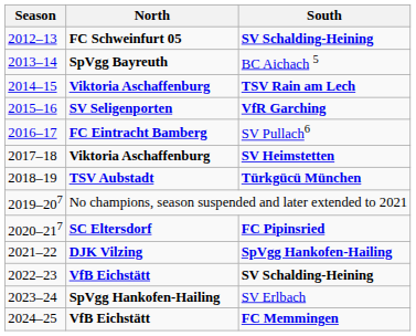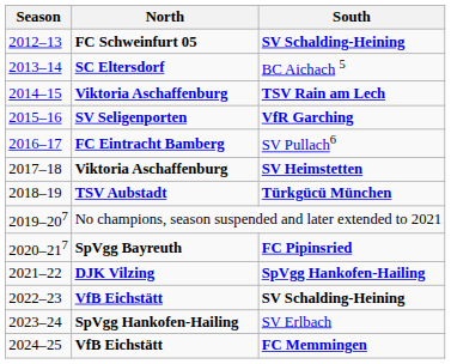BC Aichach 5 | North: SpVgg Bayreuth -> SC Eltersdorf
FC Pipinsried | North: SC Eltersdorf -> SpVgg Bayreuth
